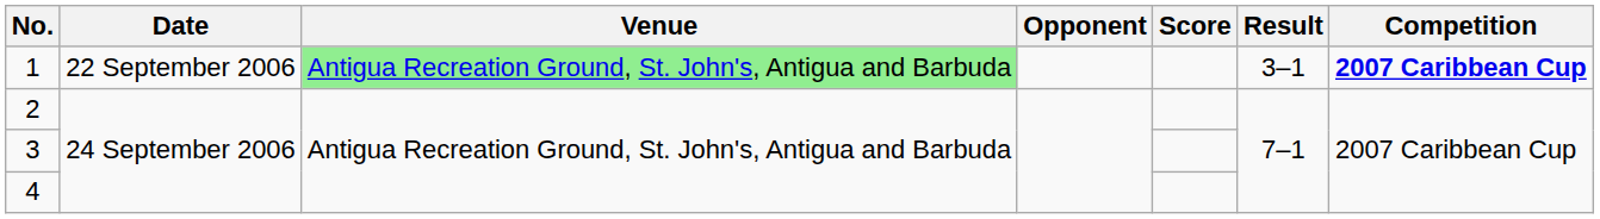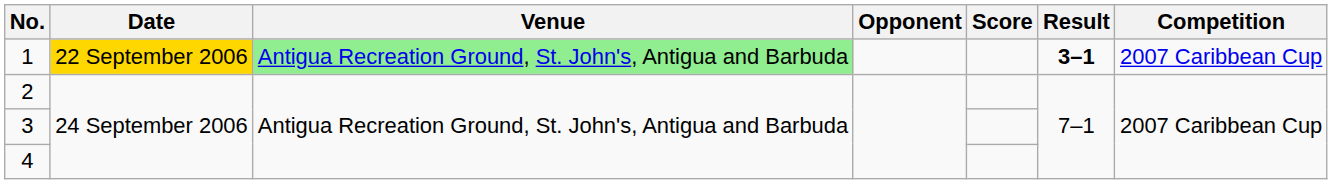1 | Date: no background -> gold background
1 | Result: normal -> bold
1 | Competition: bold -> normal
